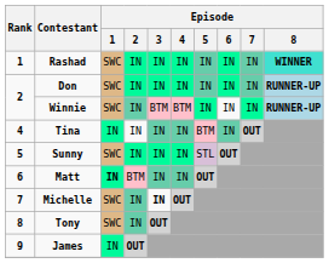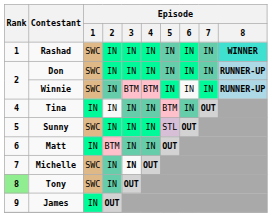Matt | Episode / 1: bold -> normal
Tony | Rank: no background -> lightgreen background
